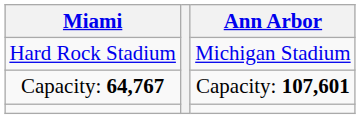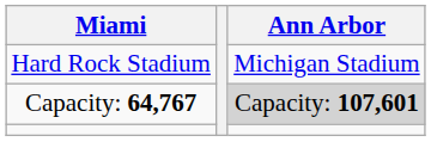Capacity: 64,767 | Ann Arbor: no background -> lightgrey background
